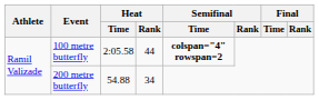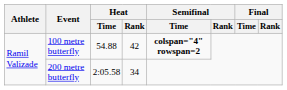100 metre butterfly | Heat / Time: 2:05.58 -> 54.88
100 metre butterfly | Heat / Rank: 44 -> 42
200 metre butterfly | Heat / Time: 54.88 -> 2:05.58
